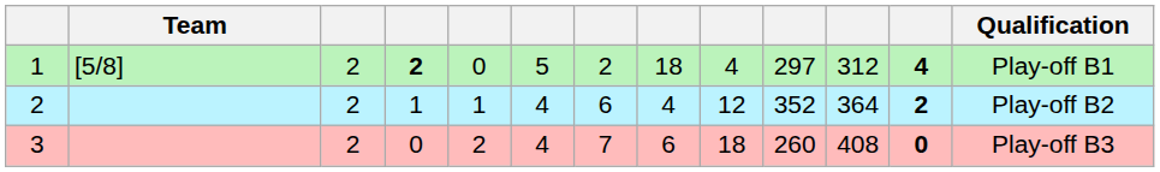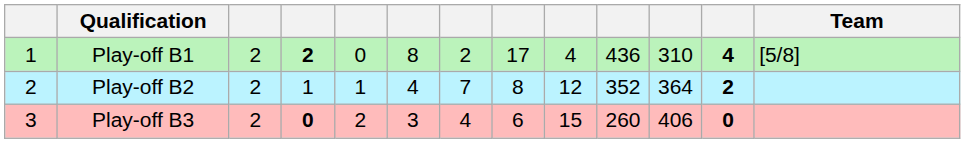columns swapped: Team <-> Qualification
row 2 | column 6: 5 -> 8
row 2 | column 8: 18 -> 17
row 2 | column 10: 297 -> 436
row 2 | column 11: 312 -> 310
row 3 | column 7: 6 -> 7
row 3 | column 8: 4 -> 8
row 4 | column 4: normal -> bold
row 4 | column 6: 4 -> 3
row 4 | column 7: 7 -> 4
row 4 | column 9: 18 -> 15
row 4 | column 11: 408 -> 406
